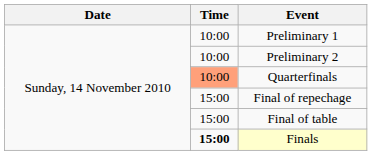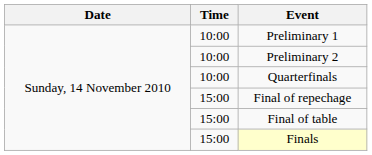Quarterfinals | Time: lightsalmon background -> no background
Finals | Time: bold -> normal
